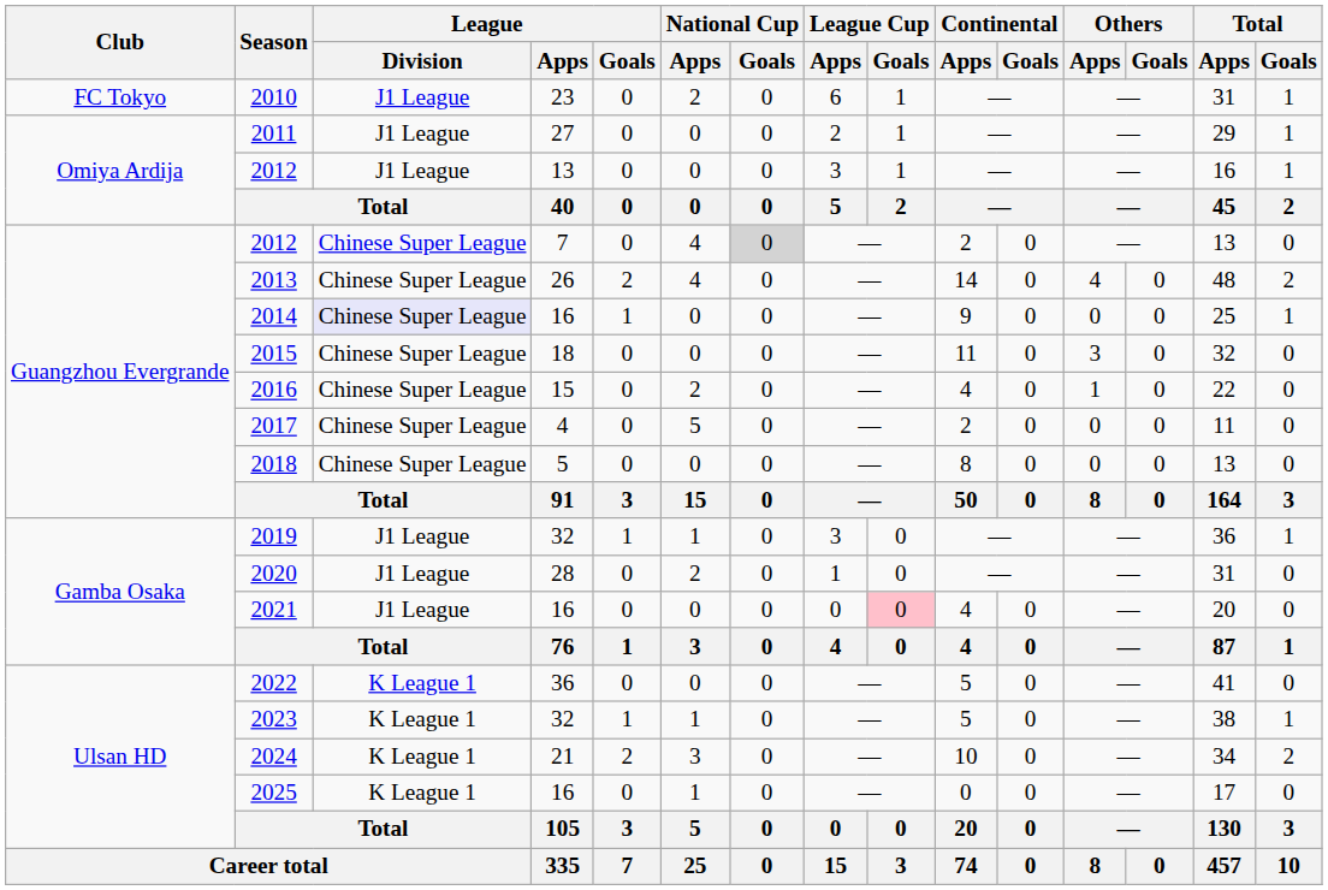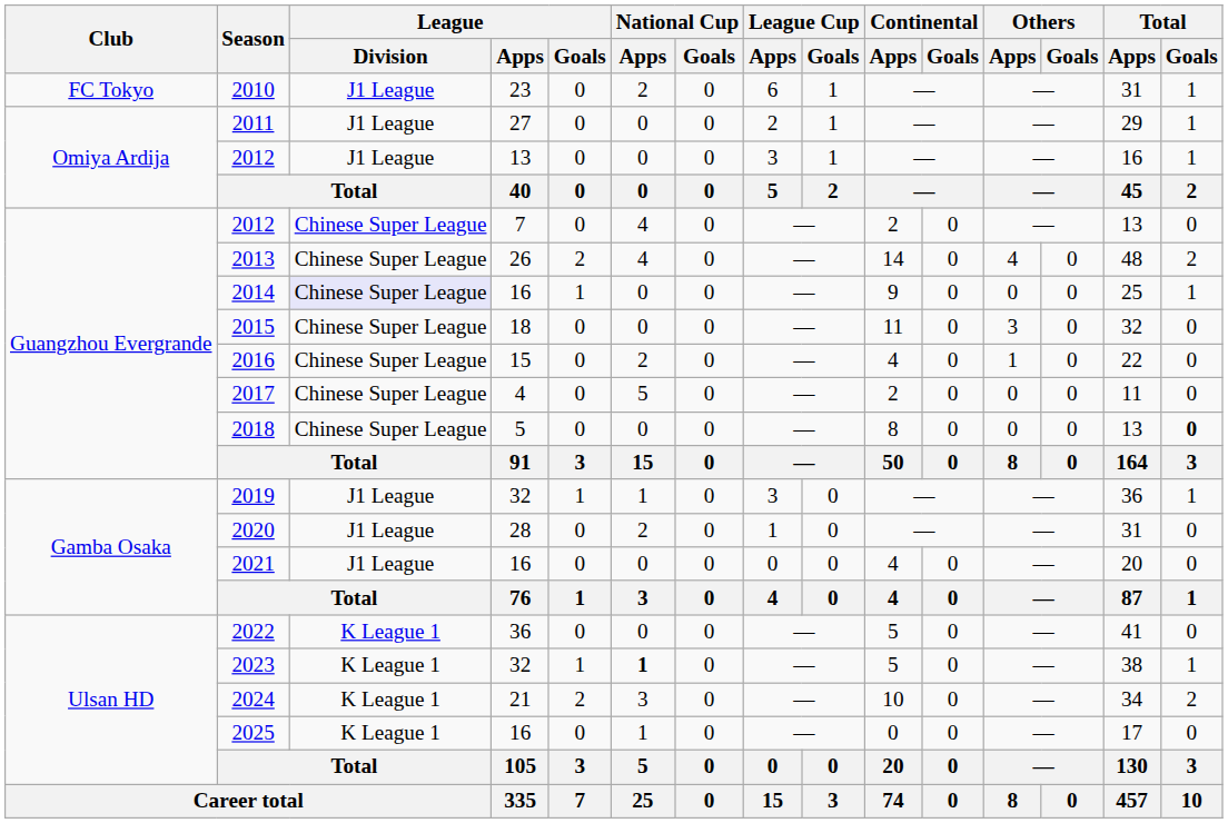2012 / 7 | National Cup / Goals: lightgrey background -> no background
2018 | Total / Goals: normal -> bold
2021 | League Cup / Goals: pink background -> no background
2023 | National Cup / Apps: normal -> bold
